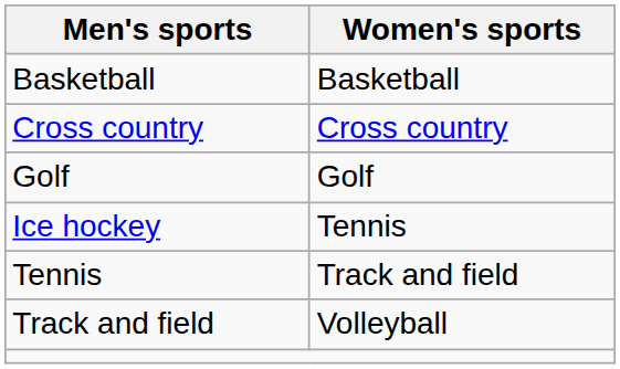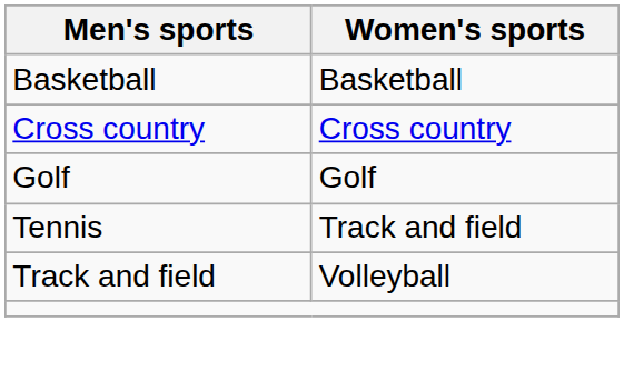- row: Ice hockey | Tennis
